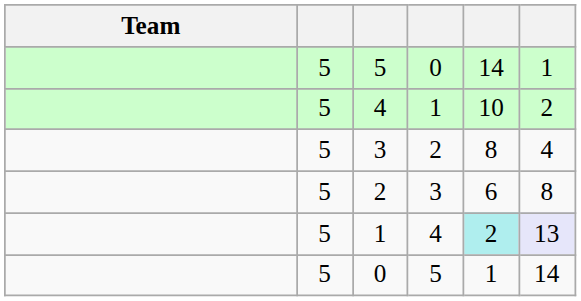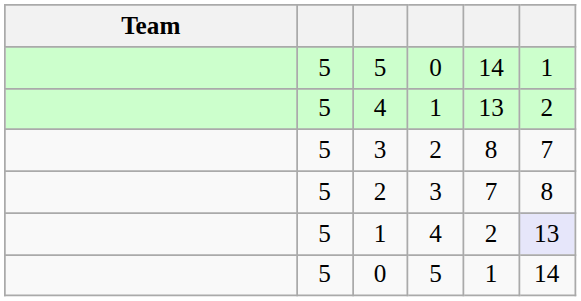row 3 | column 5: 10 -> 13
row 4 | column 6: 4 -> 7
row 5 | column 5: 6 -> 7
row 6 | column 5: paleturquoise background -> no background
